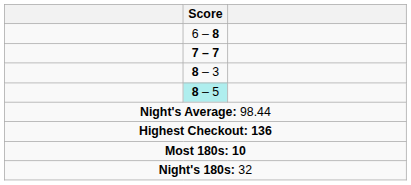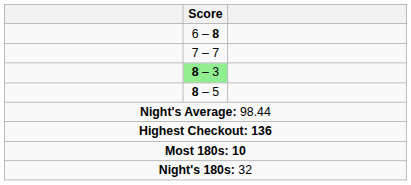7 – 7 | Score: bold -> normal
8 – 3 | Score: no background -> lightgreen background
8 – 5 | Score: paleturquoise background -> no background
